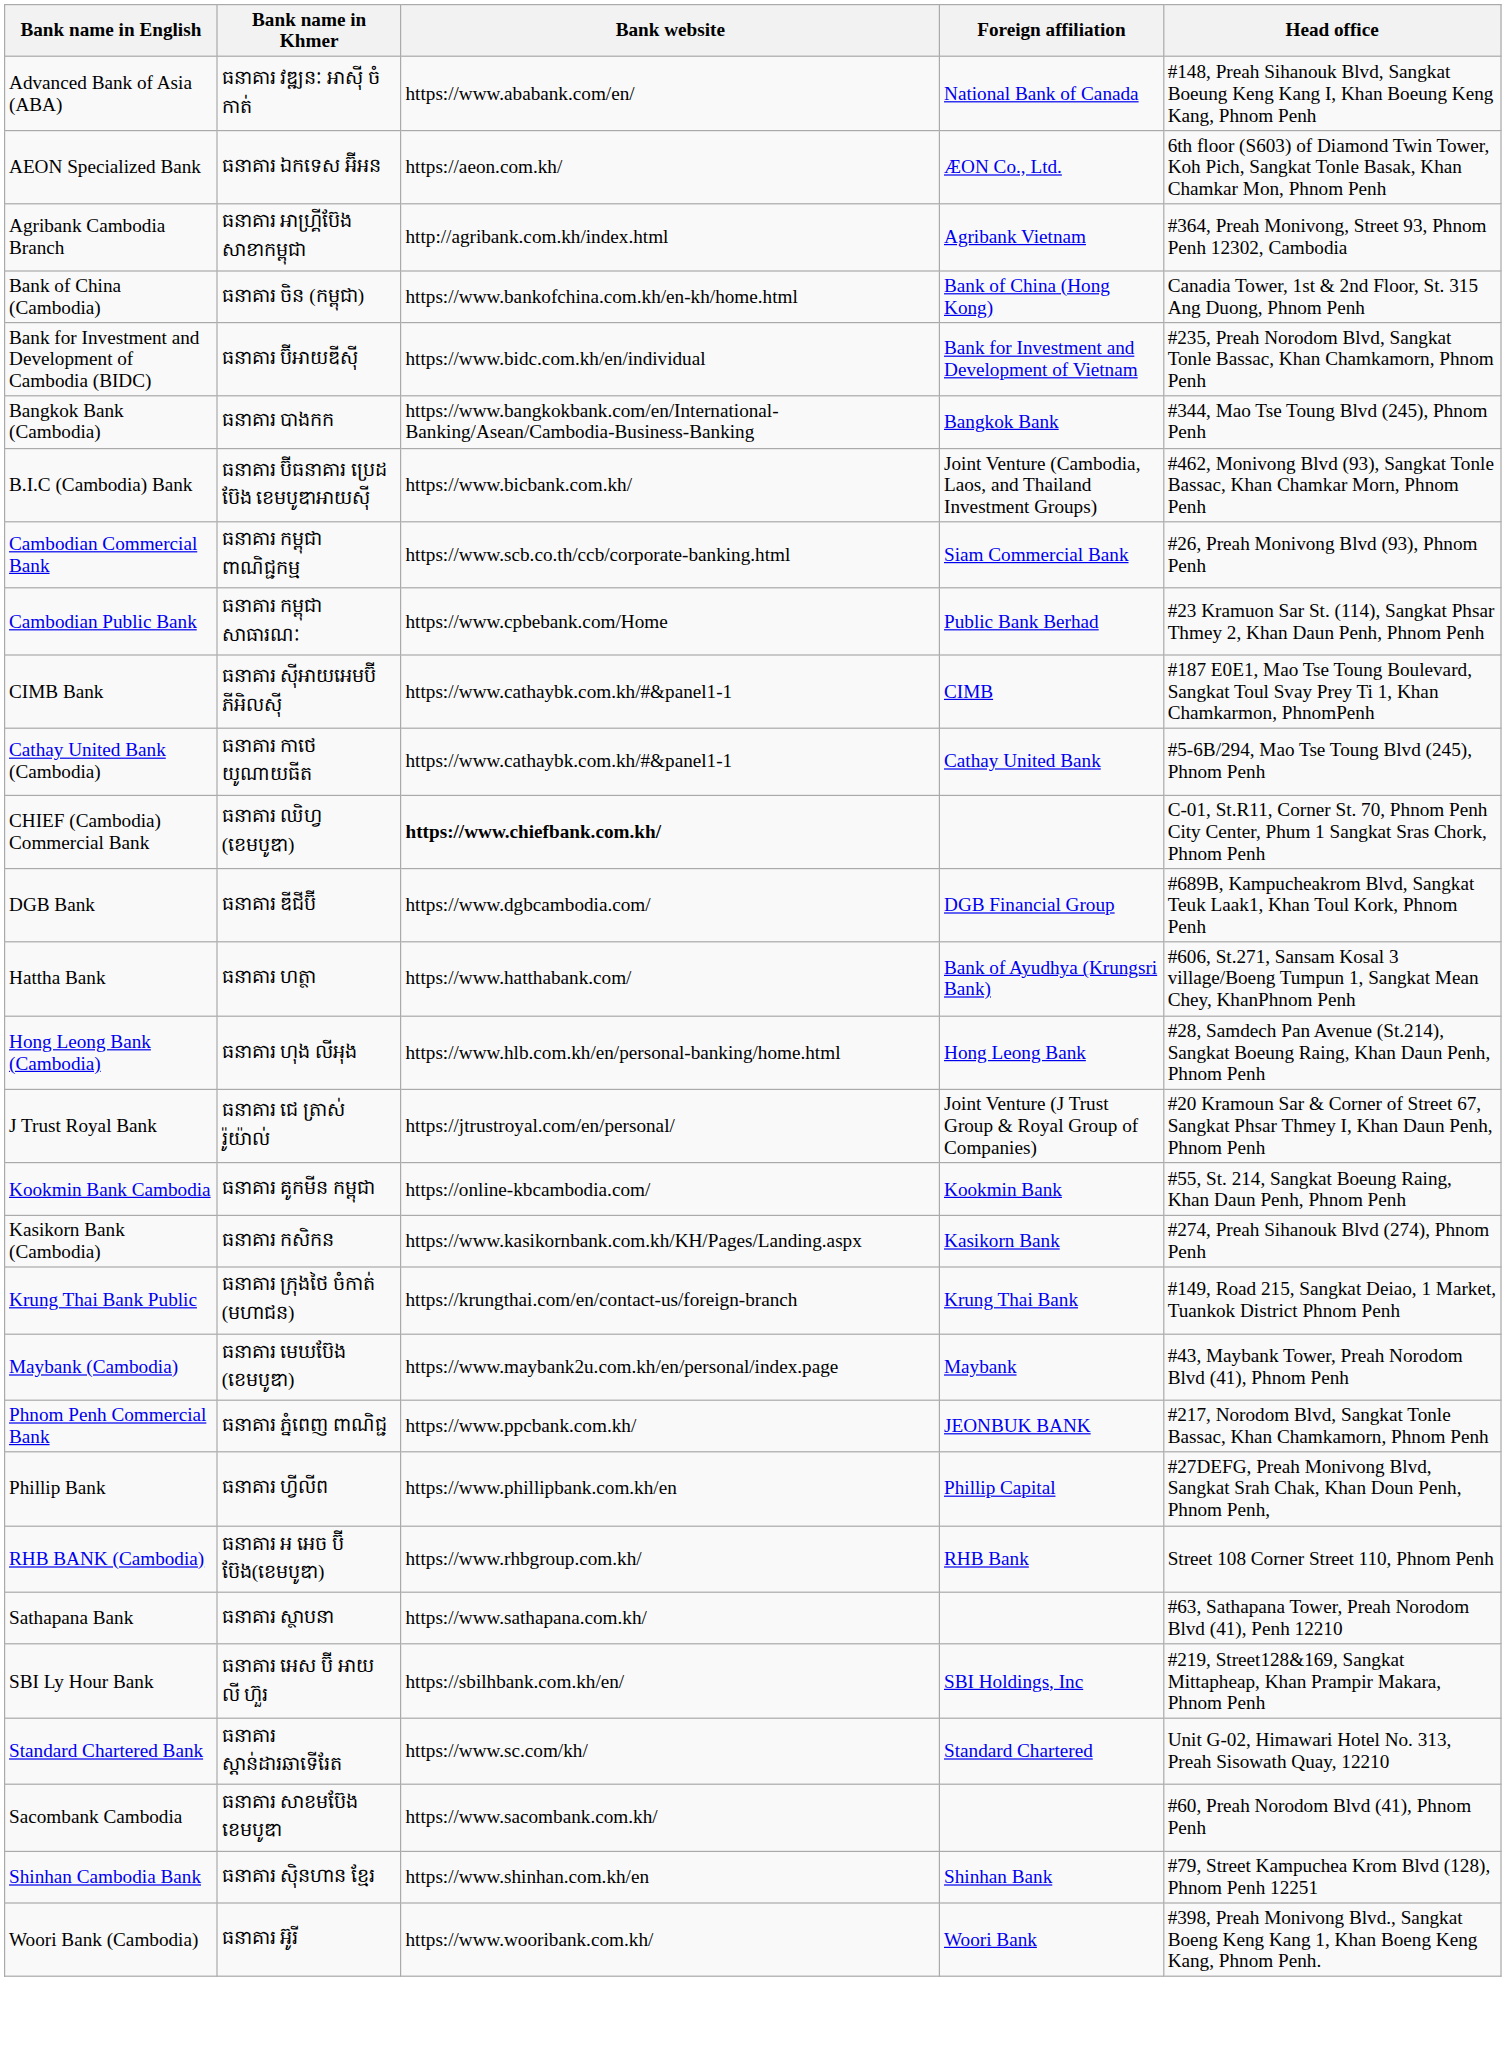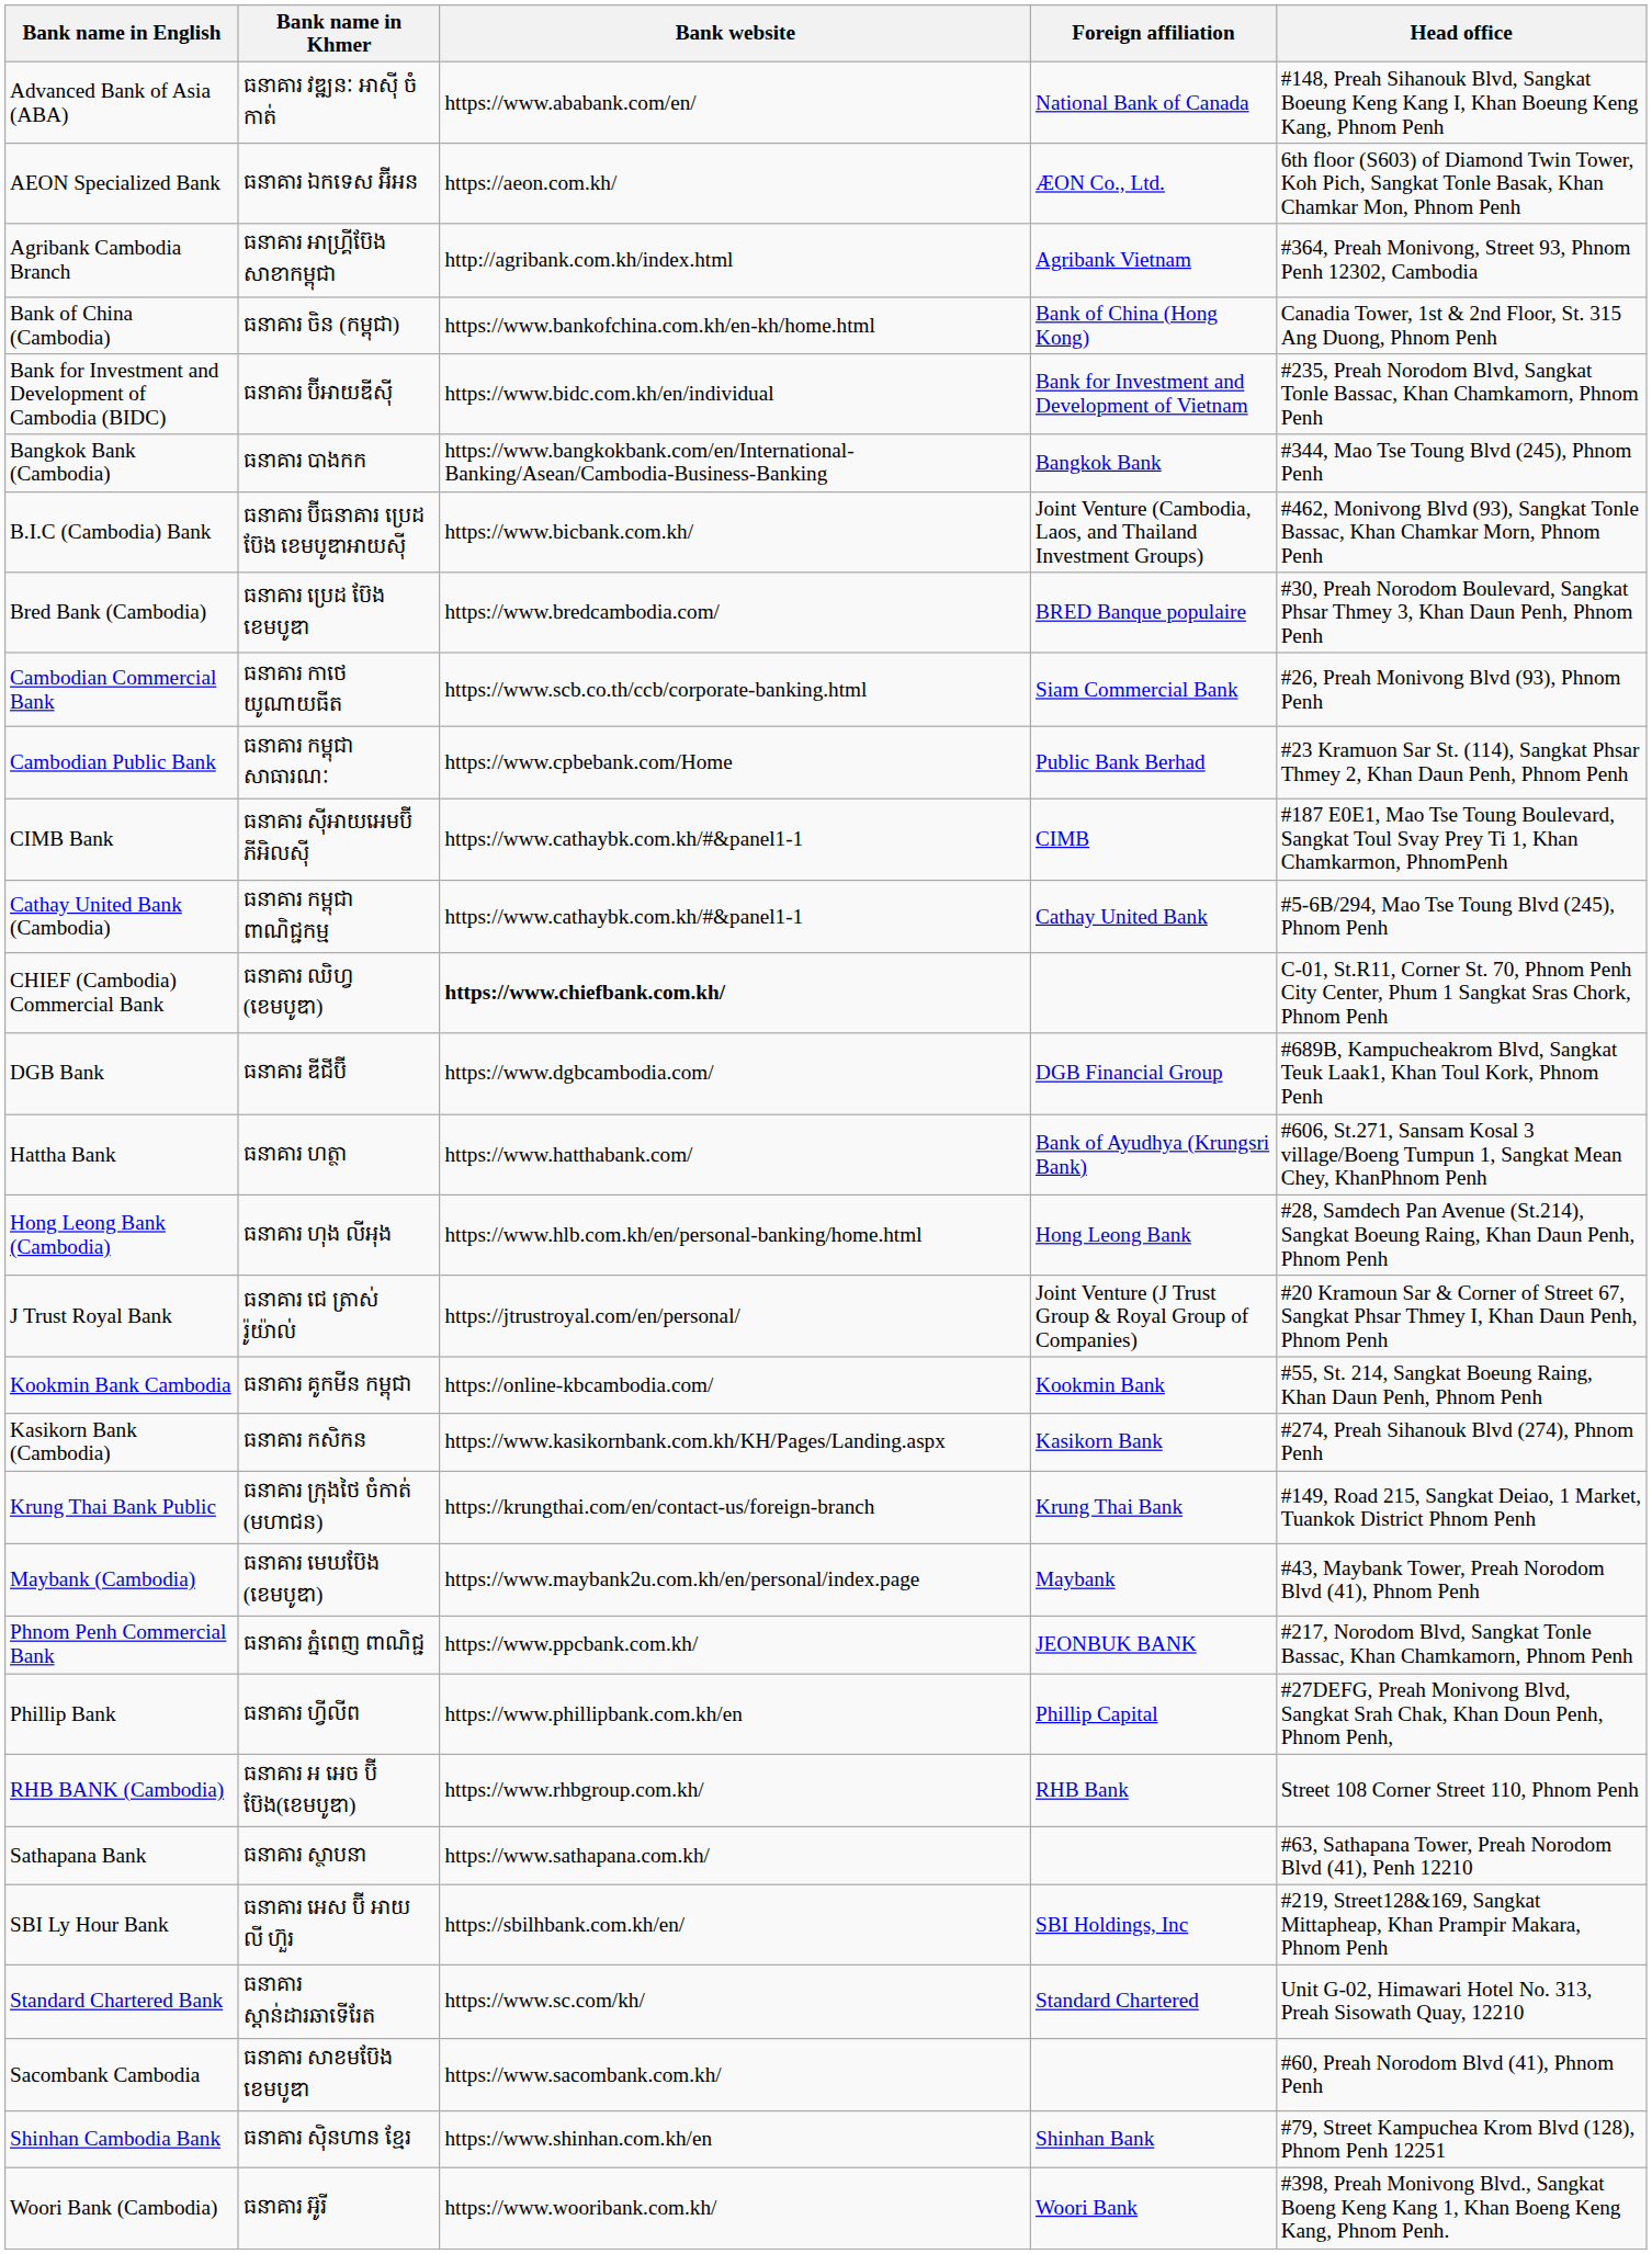+ row: Bred Bank (Cambodia) | ធនាគារ ប្រេដ ប៊ែង ខេមបូឌា | https://www.bredcambodia.com/ | BRED Banque populaire | #30, Preah Norodom Boulevard, Sangkat Phsar Thmey 3, Khan Daun Penh, Phnom Penh
Cambodian Commercial Bank | Bank name in Khmer: ធនាគារ កម្ពុជា ពាណិជ្ជកម្ម -> ធនាគារ កាថេ យូណាយធីត
Cathay United Bank (Cambodia) | Bank name in Khmer: ធនាគារ កាថេ យូណាយធីត -> ធនាគារ កម្ពុជា ពាណិជ្ជកម្ម
